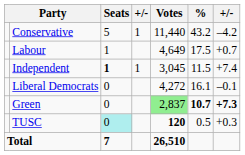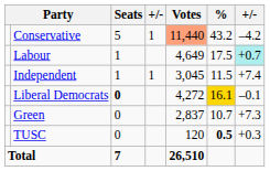Conservative | Votes: no background -> lightsalmon background
Labour | column 7: no background -> paleturquoise background
Independent | Seats: bold -> normal
Liberal Democrats | Seats: normal -> bold
Liberal Democrats | %: no background -> gold background
Green | Votes: lightgreen background -> no background
Green | %: bold -> normal
Green | column 7: bold -> normal
TUSC | Seats: paleturquoise background -> no background
TUSC | Votes: bold -> normal
TUSC | %: normal -> bold
